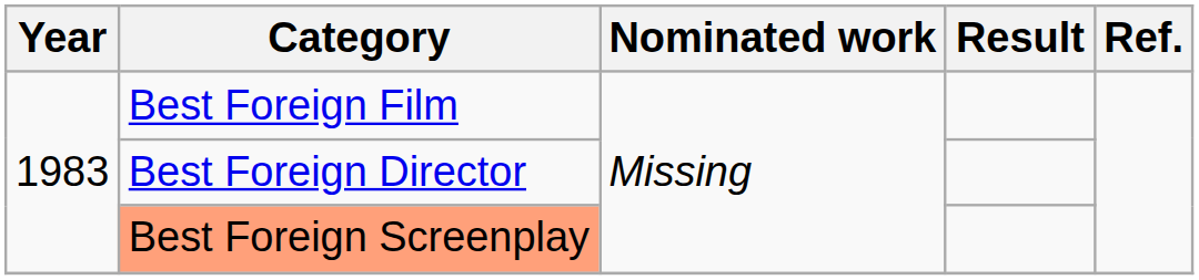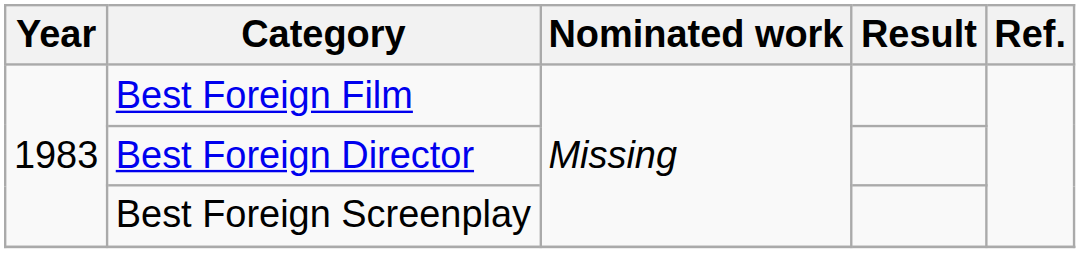Best Foreign Screenplay | Category: lightsalmon background -> no background
